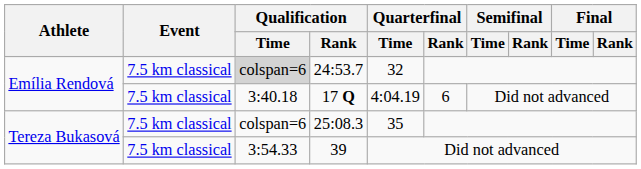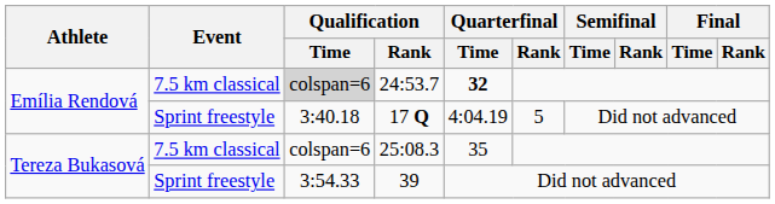24:53.7 | Quarterfinal / Time: normal -> bold
17 Q | Event: 7.5 km classical -> Sprint freestyle
17 Q | Quarterfinal / Rank: 6 -> 5
39 | Event: 7.5 km classical -> Sprint freestyle
